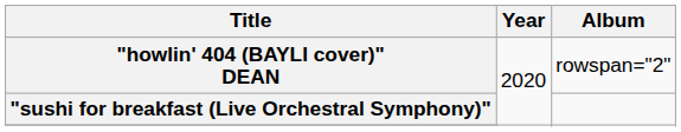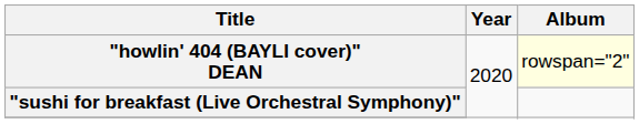"howlin' 404 (BAYLI cover)" DEAN | Album: no background -> lightyellow background
